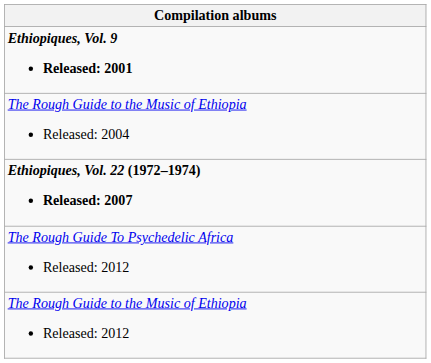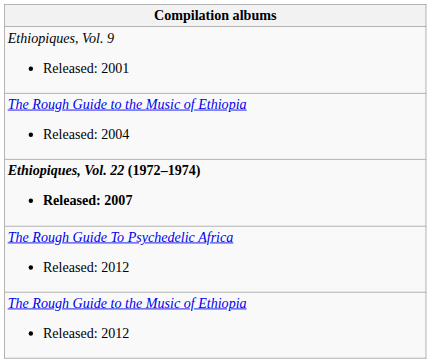row 2 | column 1: bold -> normal
